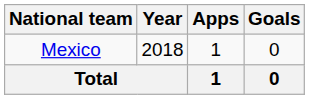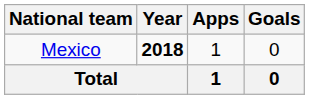Mexico | Year: normal -> bold
